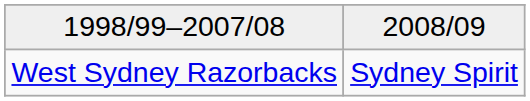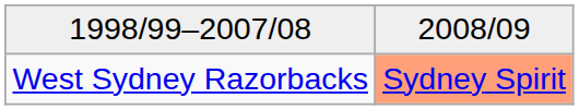West Sydney Razorbacks | column 2: no background -> lightsalmon background
